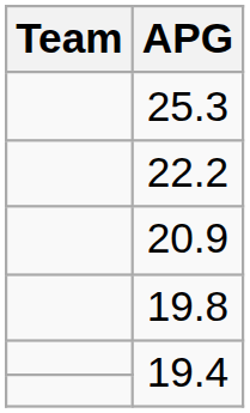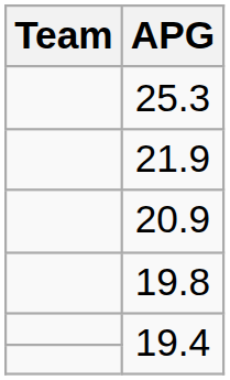row 3 | APG: 22.2 -> 21.9
